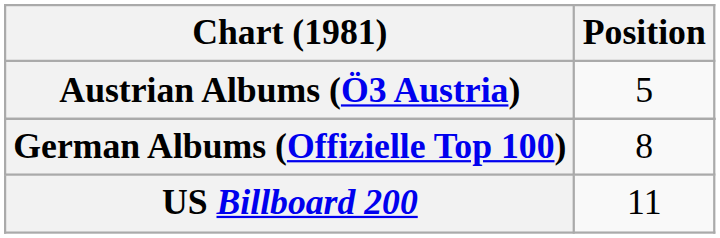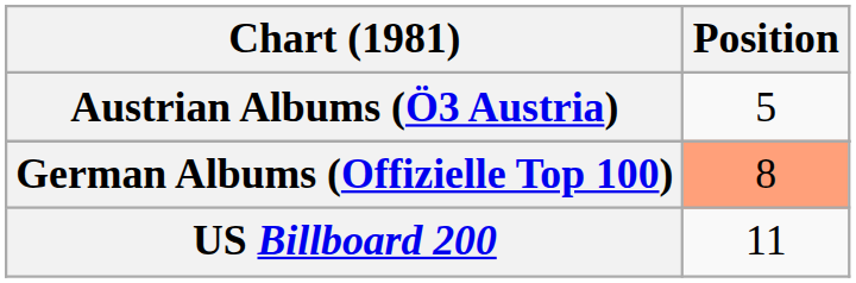German Albums (Offizielle Top 100) | Position: no background -> lightsalmon background
